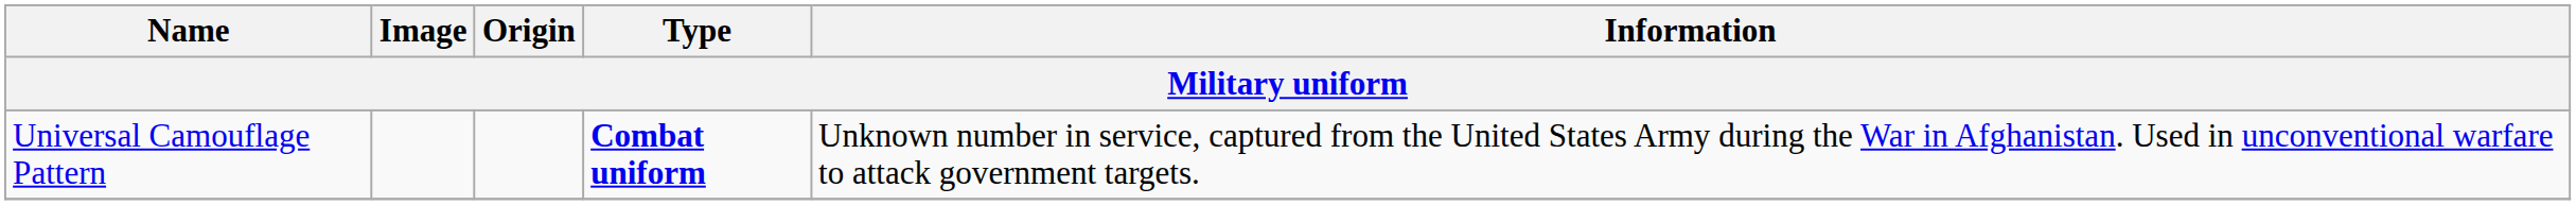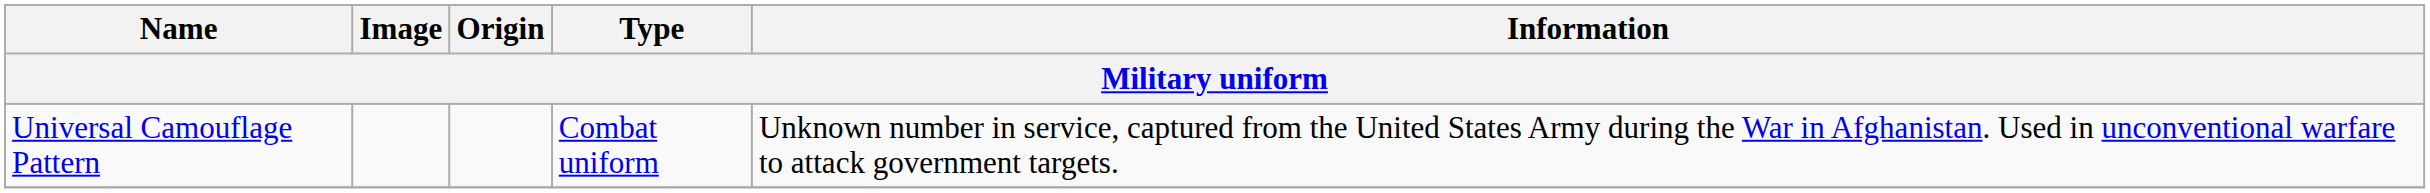Universal Camouflage Pattern | Type: bold -> normal
